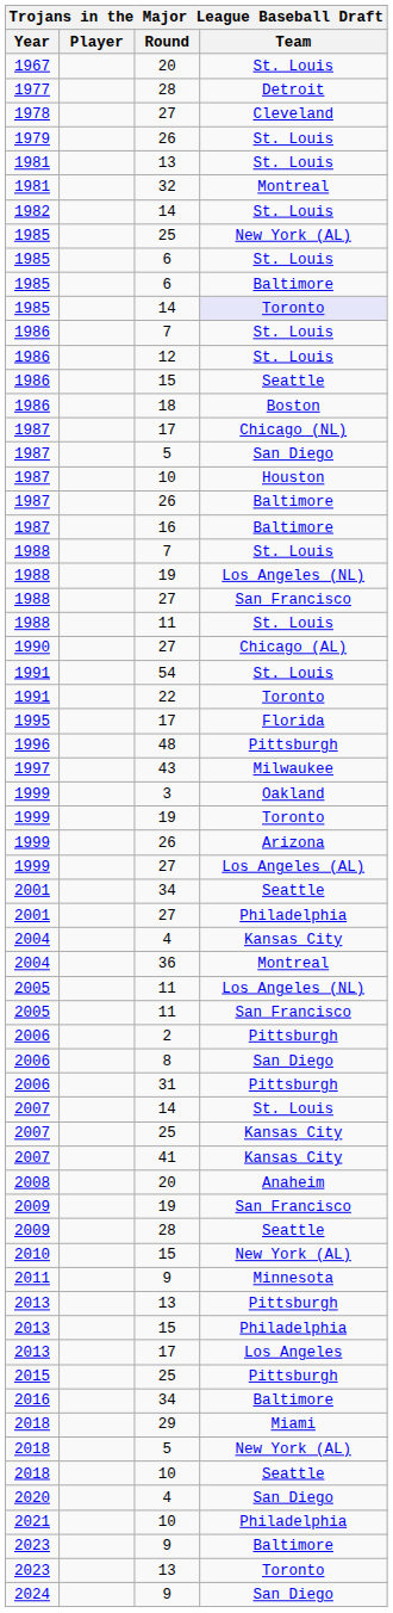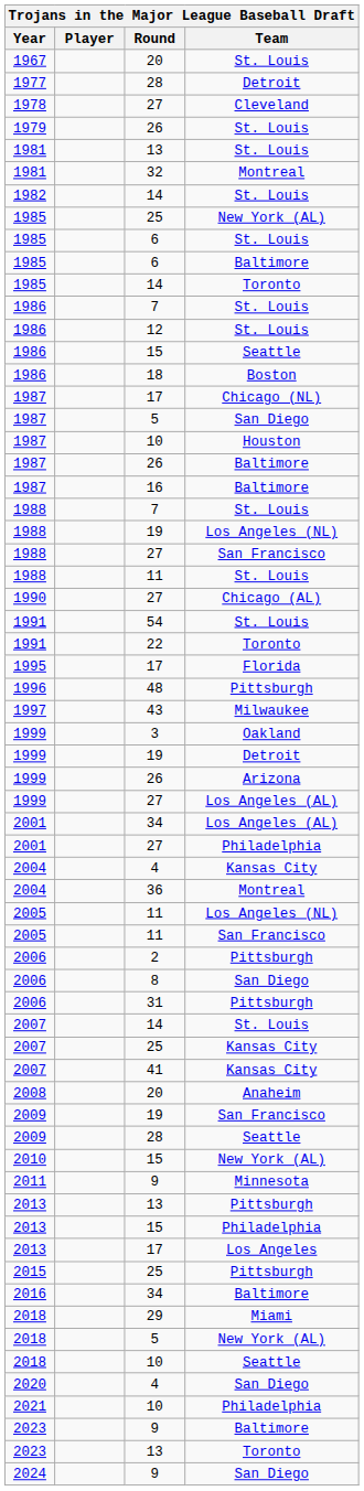1985 / 14 | Team: lavender background -> no background
1999 / 19 | Team: Toronto -> Detroit
2001 / 34 | Team: Seattle -> Los Angeles (AL)
